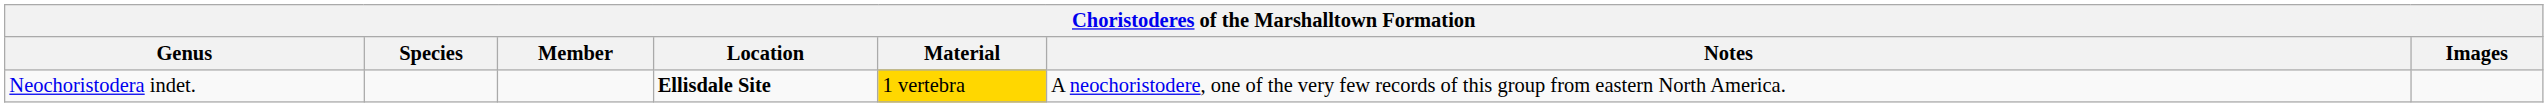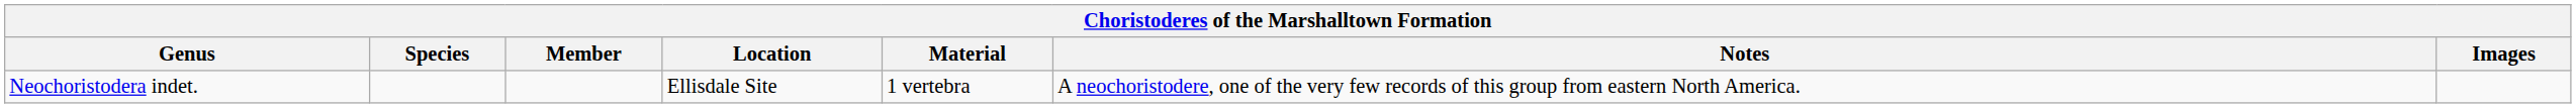Neochoristodera indet. | Location: bold -> normal
Neochoristodera indet. | Material: gold background -> no background
